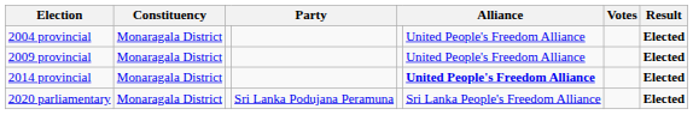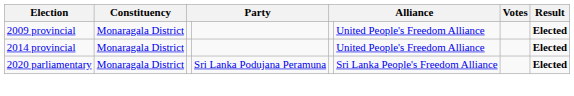- row: 2004 provincial | Monaragala District | United People's Freedom Alliance | Elected
2014 provincial | column 6: bold -> normal
